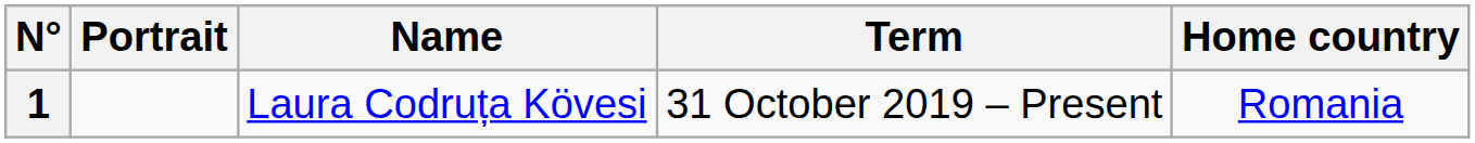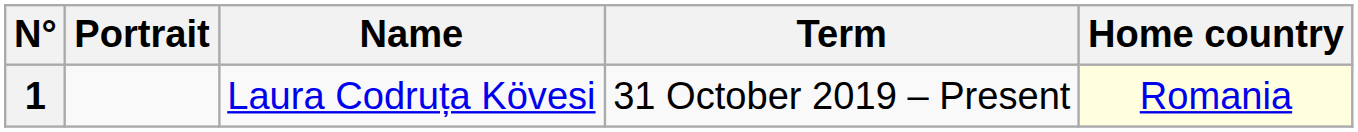1 | Home country: no background -> lightyellow background
